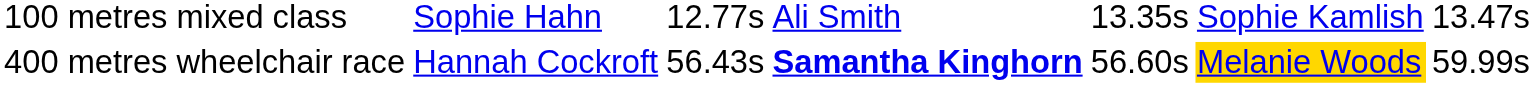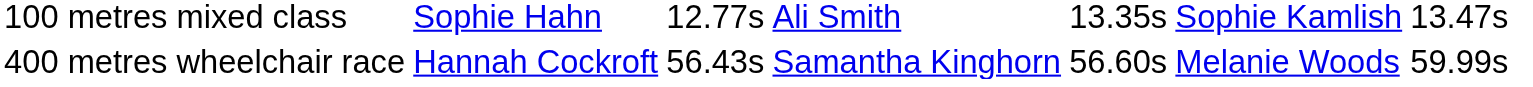400 metres wheelchair race | column 4: bold -> normal
400 metres wheelchair race | column 6: gold background -> no background
